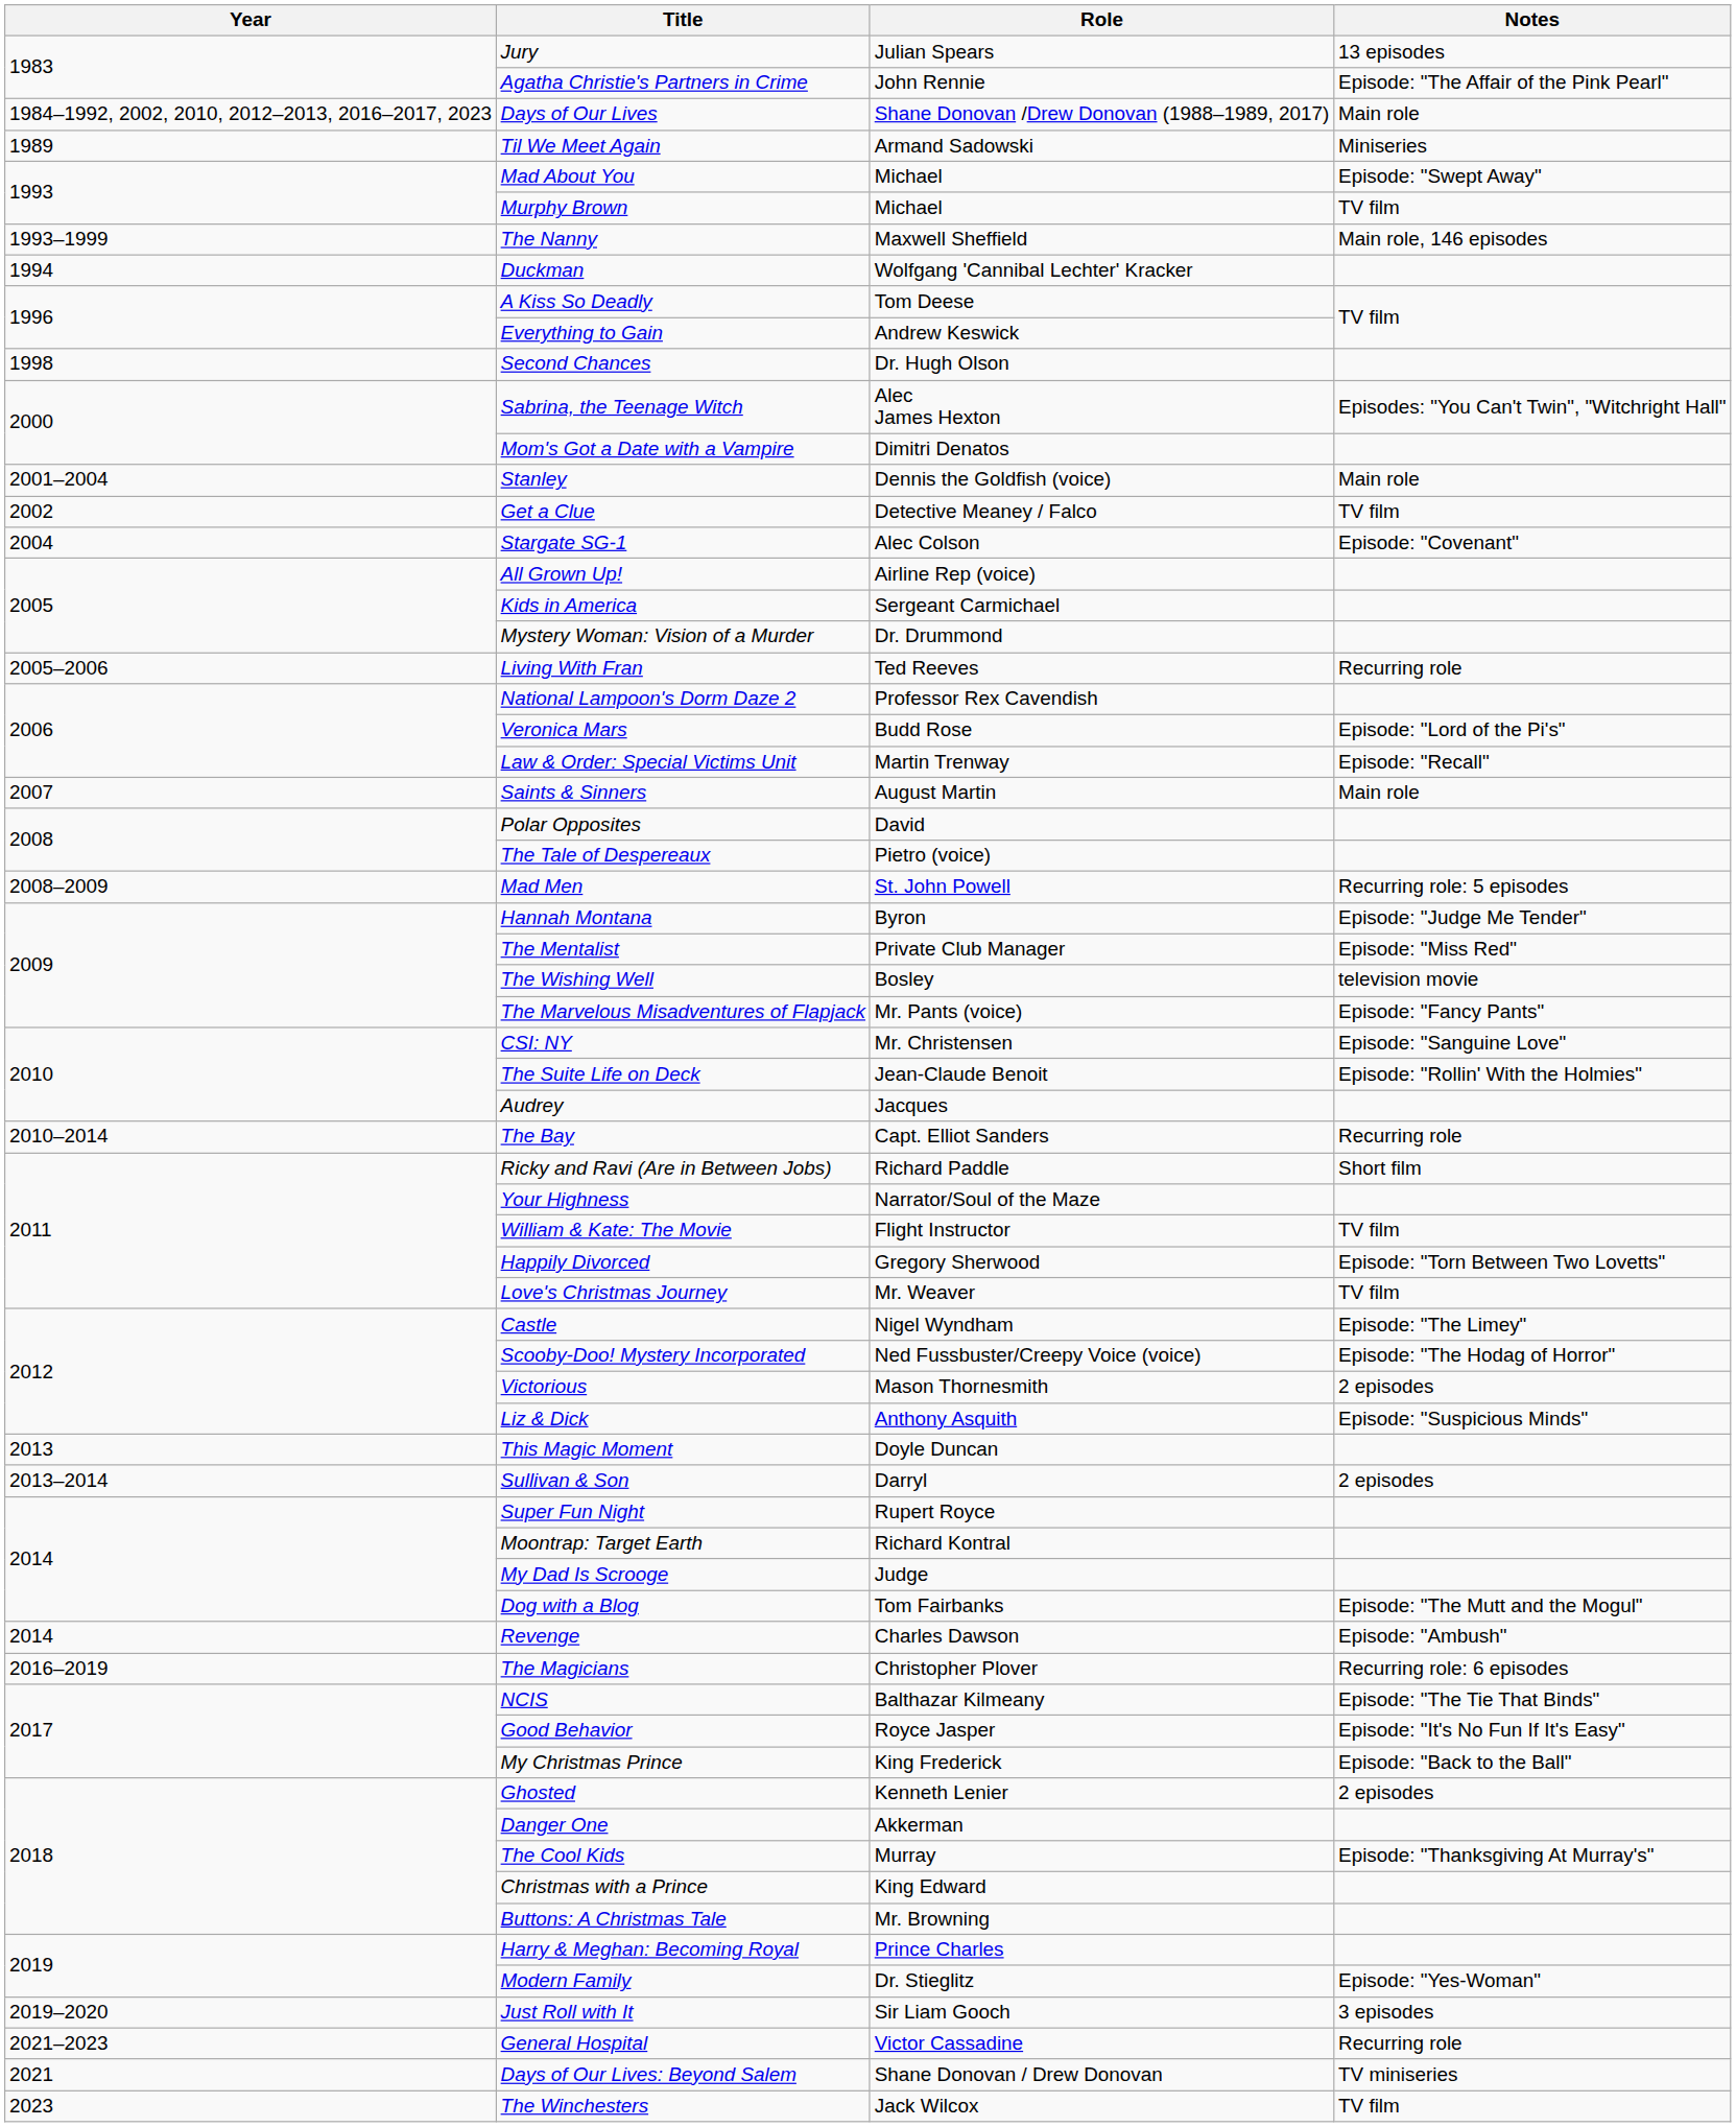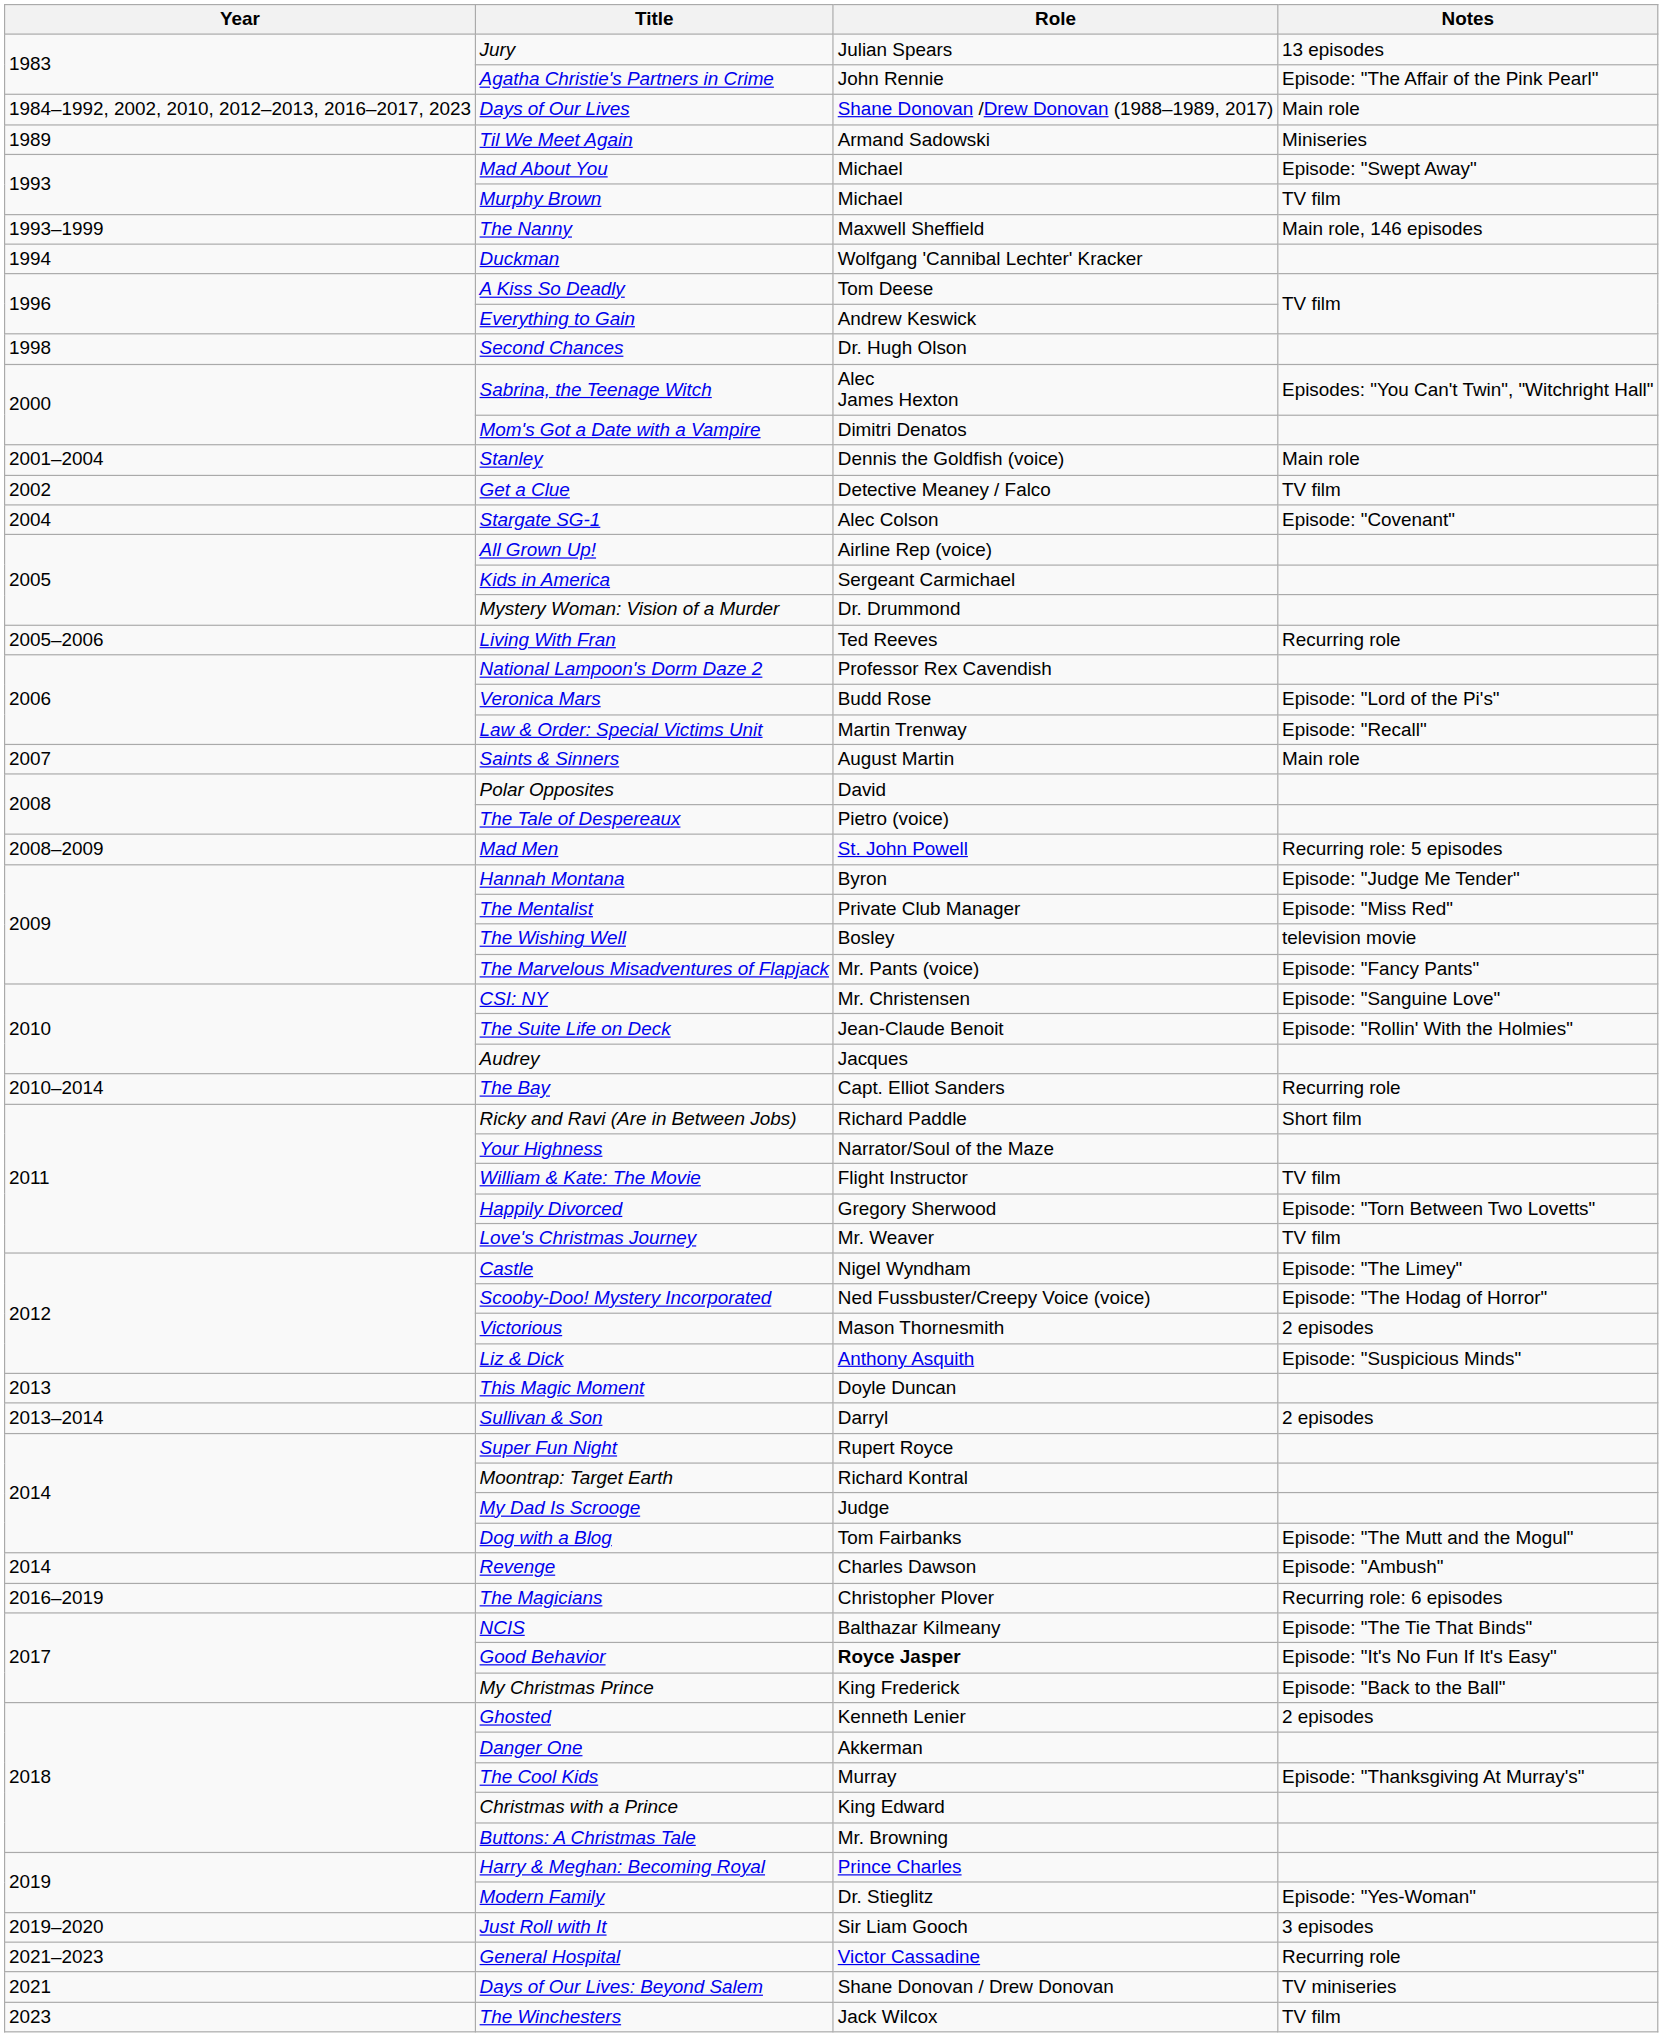Good Behavior | Role: normal -> bold
